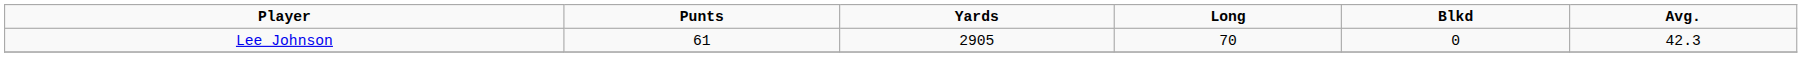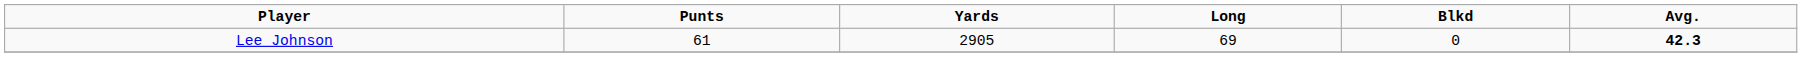Lee Johnson | Long: 70 -> 69
Lee Johnson | Avg.: normal -> bold
